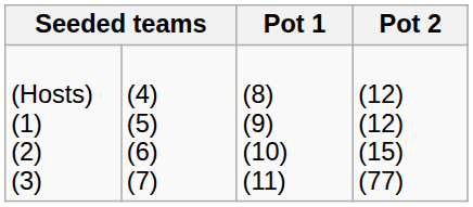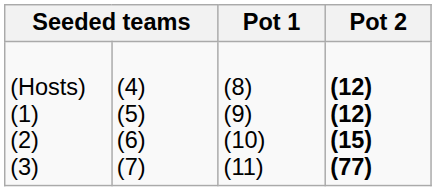(Hosts) (1) (2) (3) | Pot 2: normal -> bold
